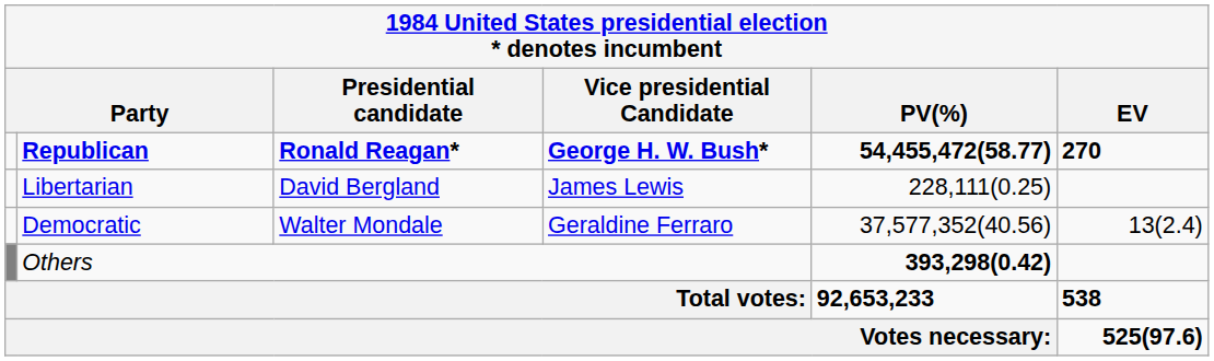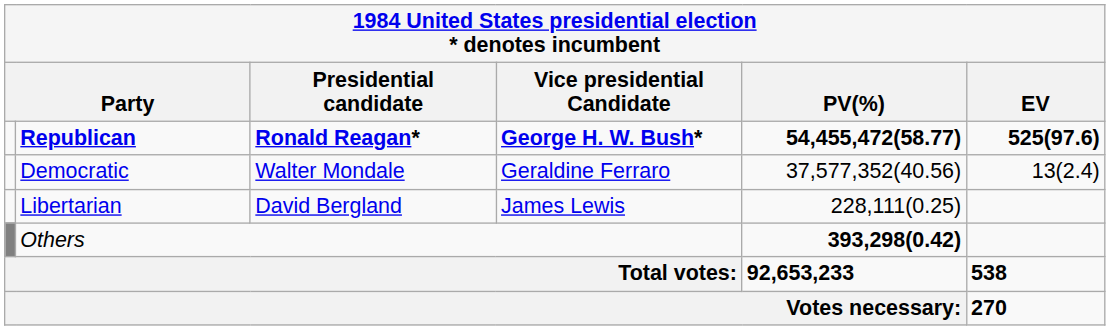Republican | EV: 270 -> 525(97.6)
rows swapped: Democratic <-> Libertarian
Votes necessary: | EV: 525(97.6) -> 270
